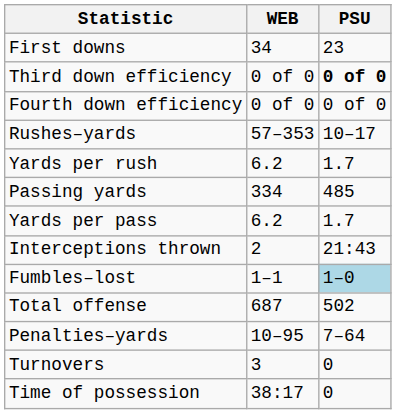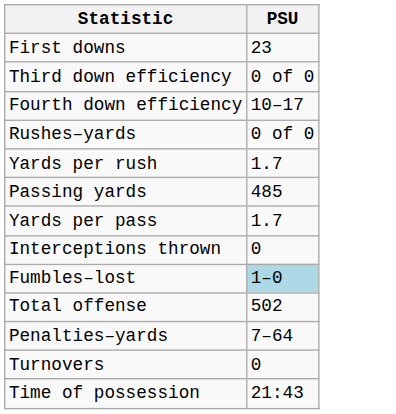- column: WEB | 34 | 0 of 0 | 0 of 0 | 57–353 | 6.2 | 334 | 6.2 | 2 | 1–1 | 687 | 10–95 | 3 | 38:17
Third down efficiency | PSU: bold -> normal
Fourth down efficiency | PSU: 0 of 0 -> 10–17
Rushes–yards | PSU: 10–17 -> 0 of 0
Interceptions thrown | PSU: 21:43 -> 0
Time of possession | PSU: 0 -> 21:43
